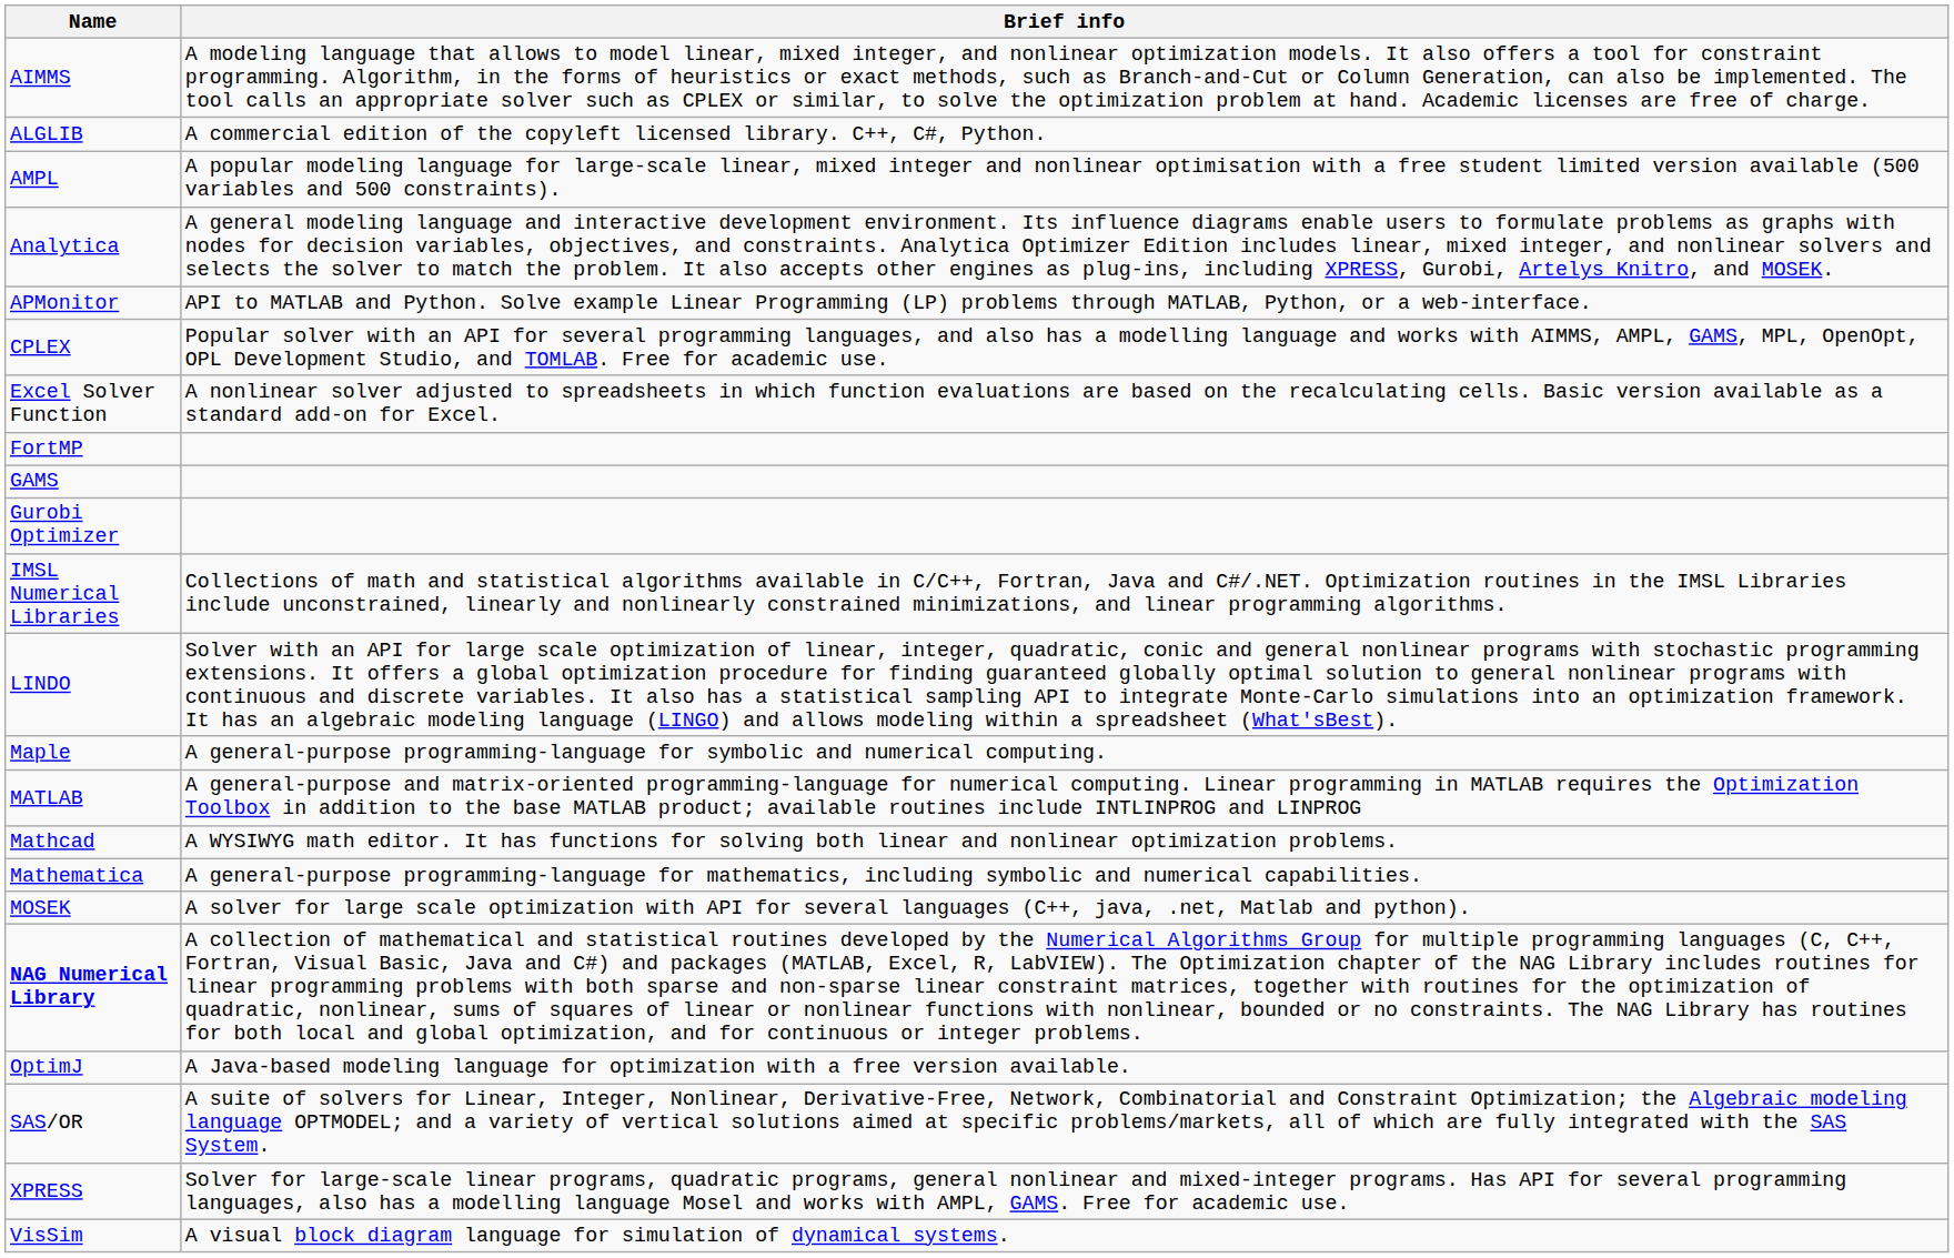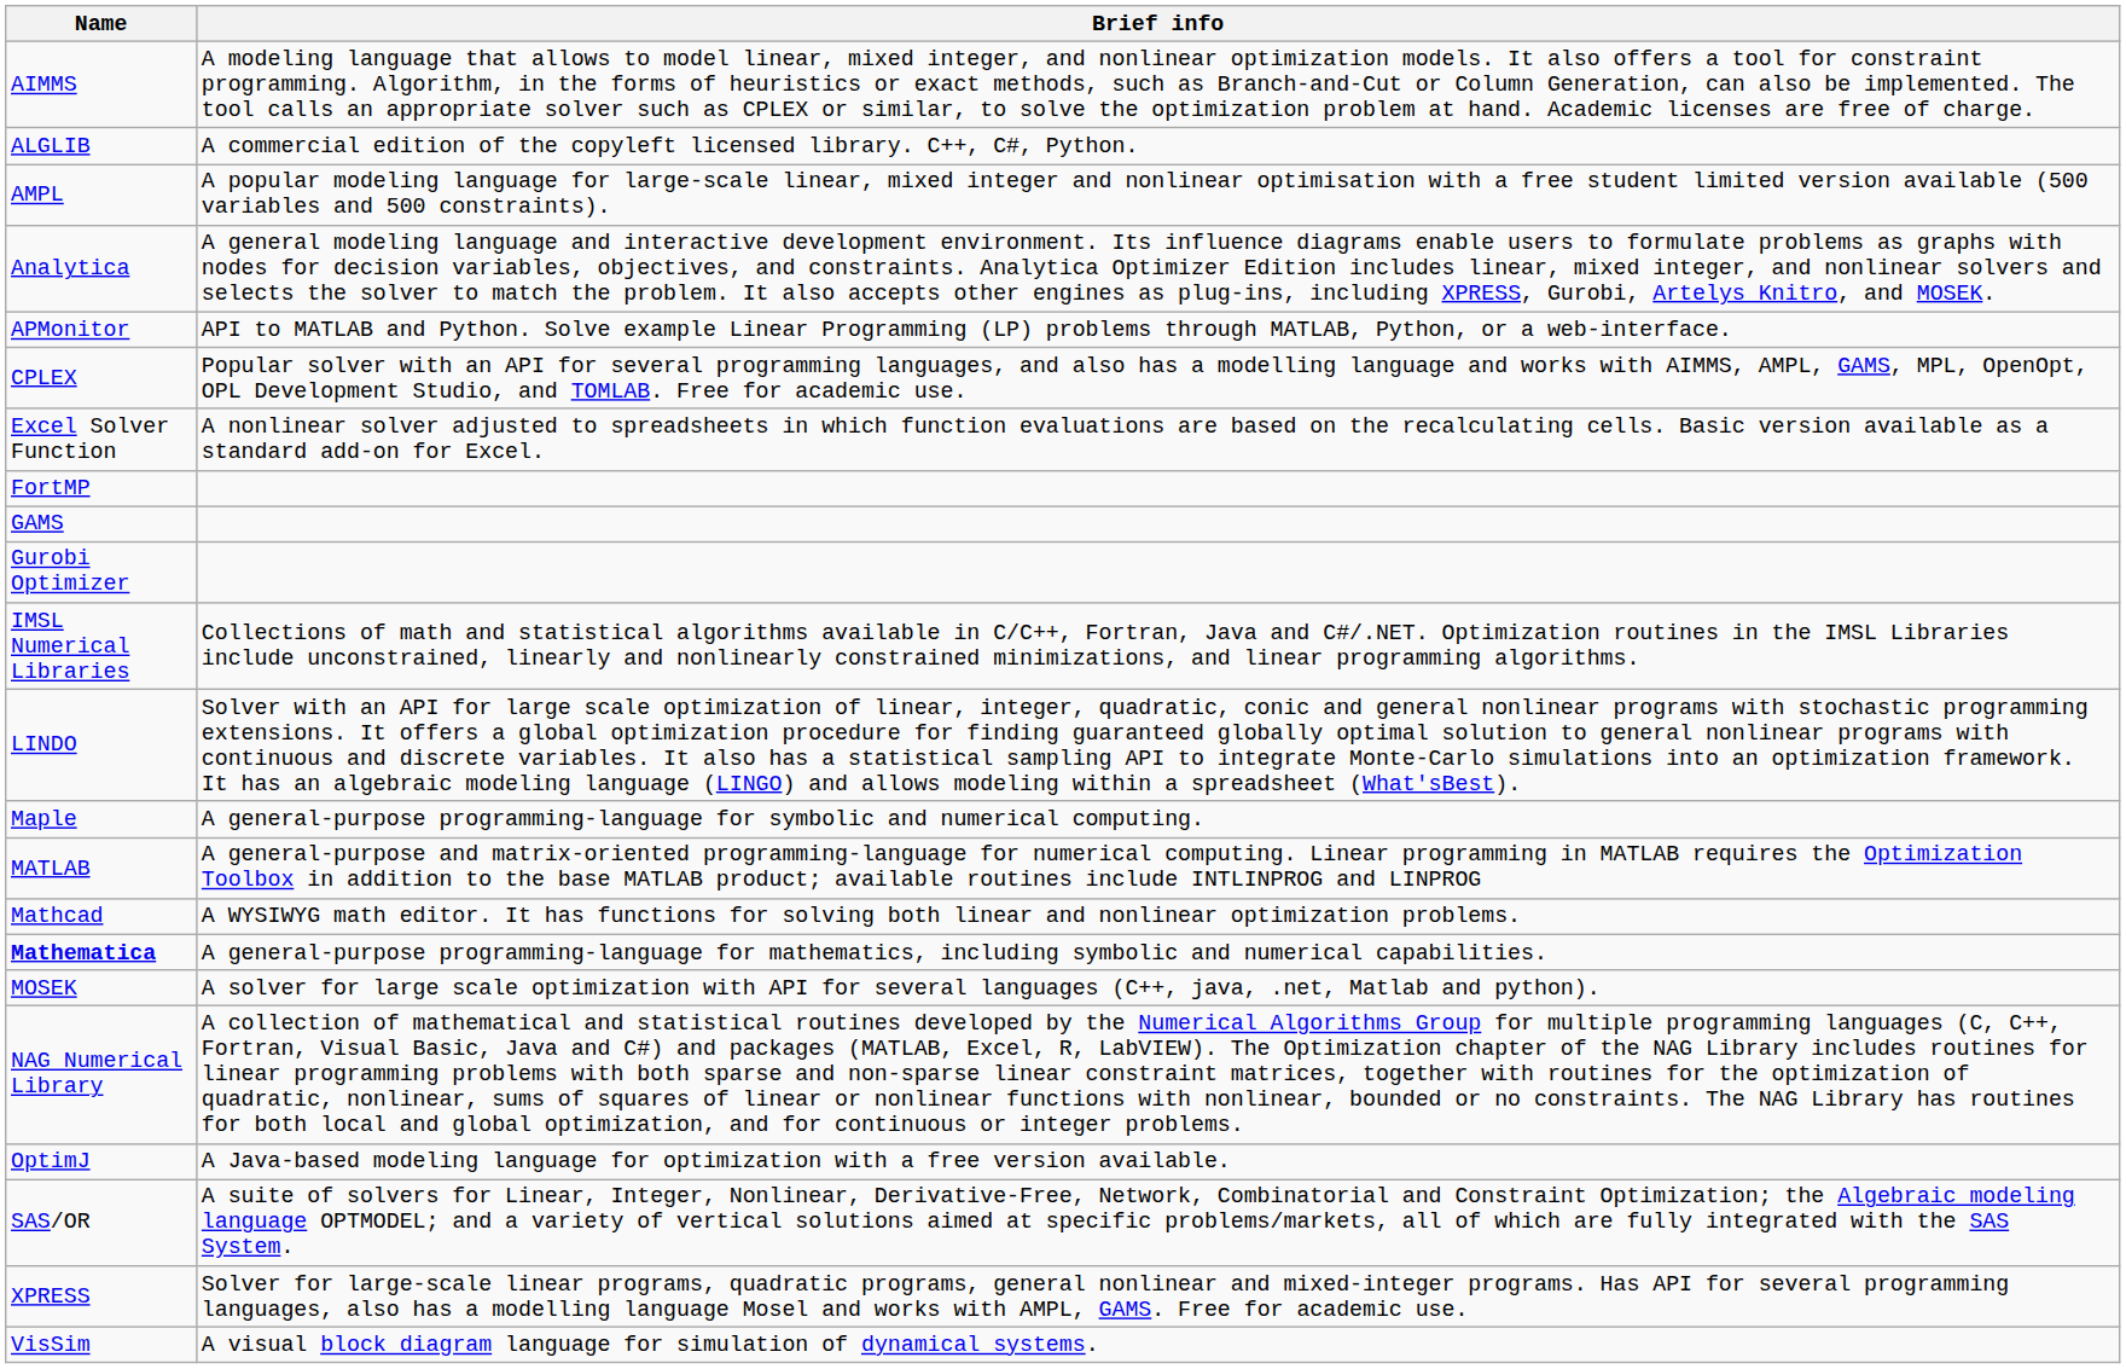Mathematica | Name: normal -> bold
NAG Numerical Library | Name: bold -> normal
